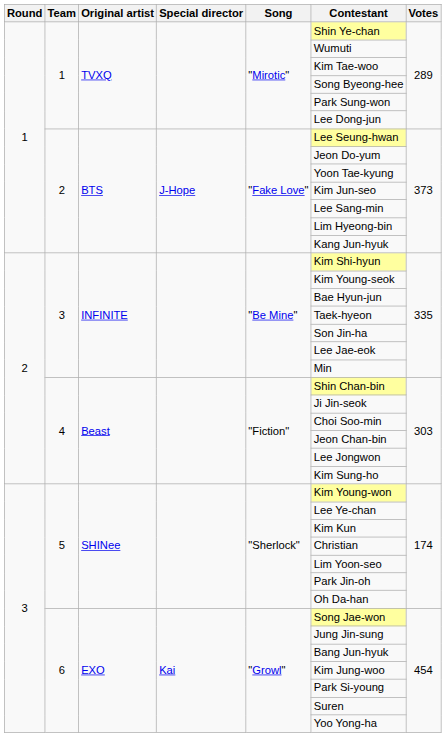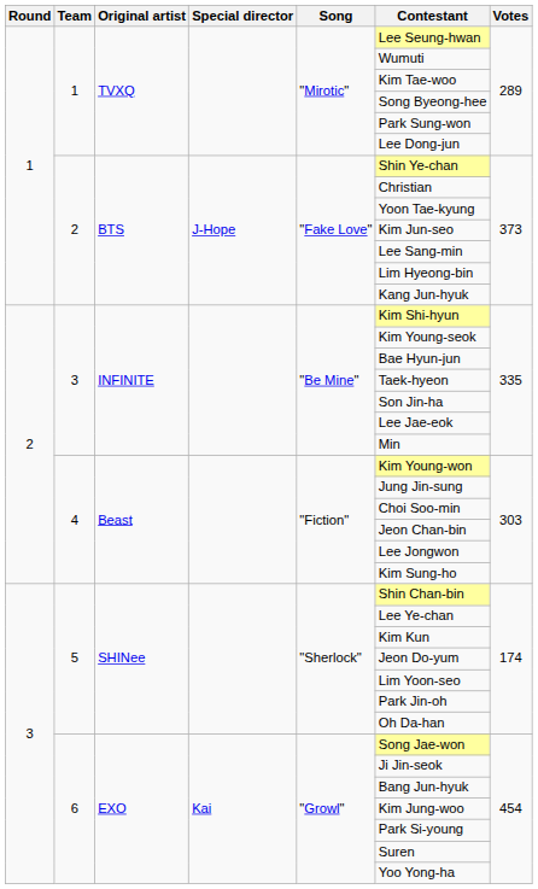row 2 | Contestant: Shin Ye-chan -> Lee Seung-hwan
row 8 | Contestant: Lee Seung-hwan -> Shin Ye-chan
row 9 | Contestant: Jeon Do-yum -> Christian
row 22 | Contestant: Shin Chan-bin -> Kim Young-won
row 23 | Contestant: Ji Jin-seok -> Jung Jin-sung
row 28 | Contestant: Kim Young-won -> Shin Chan-bin
row 31 | Contestant: Christian -> Jeon Do-yum
row 36 | Contestant: Jung Jin-sung -> Ji Jin-seok
